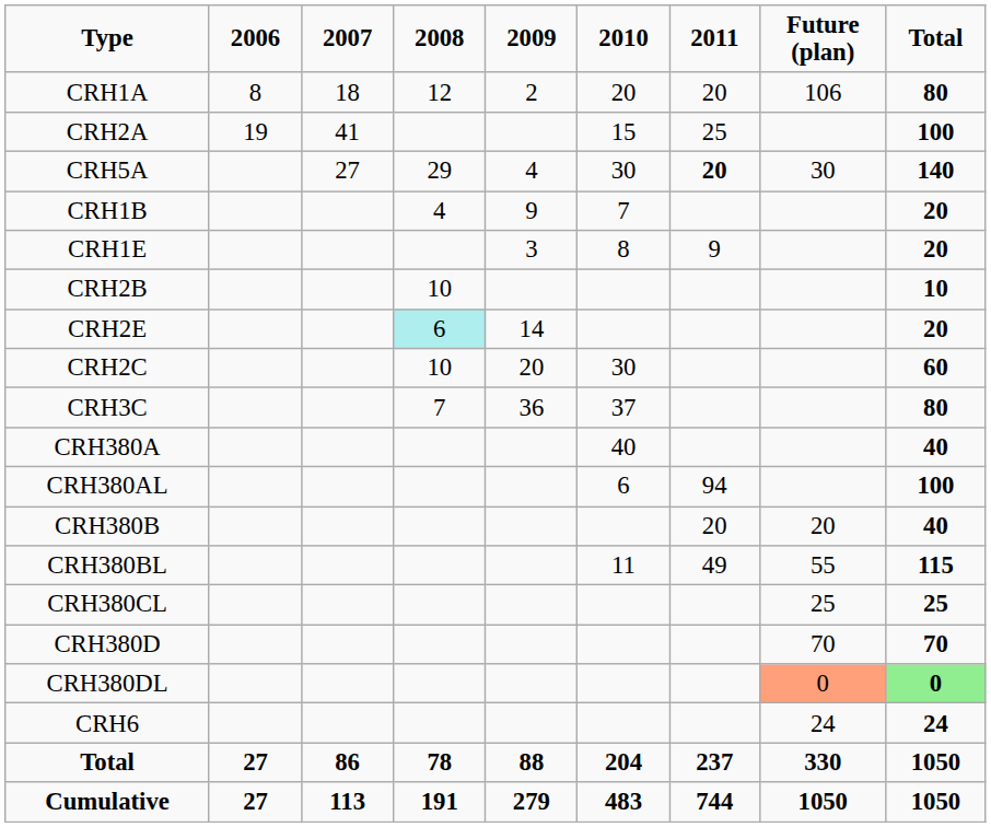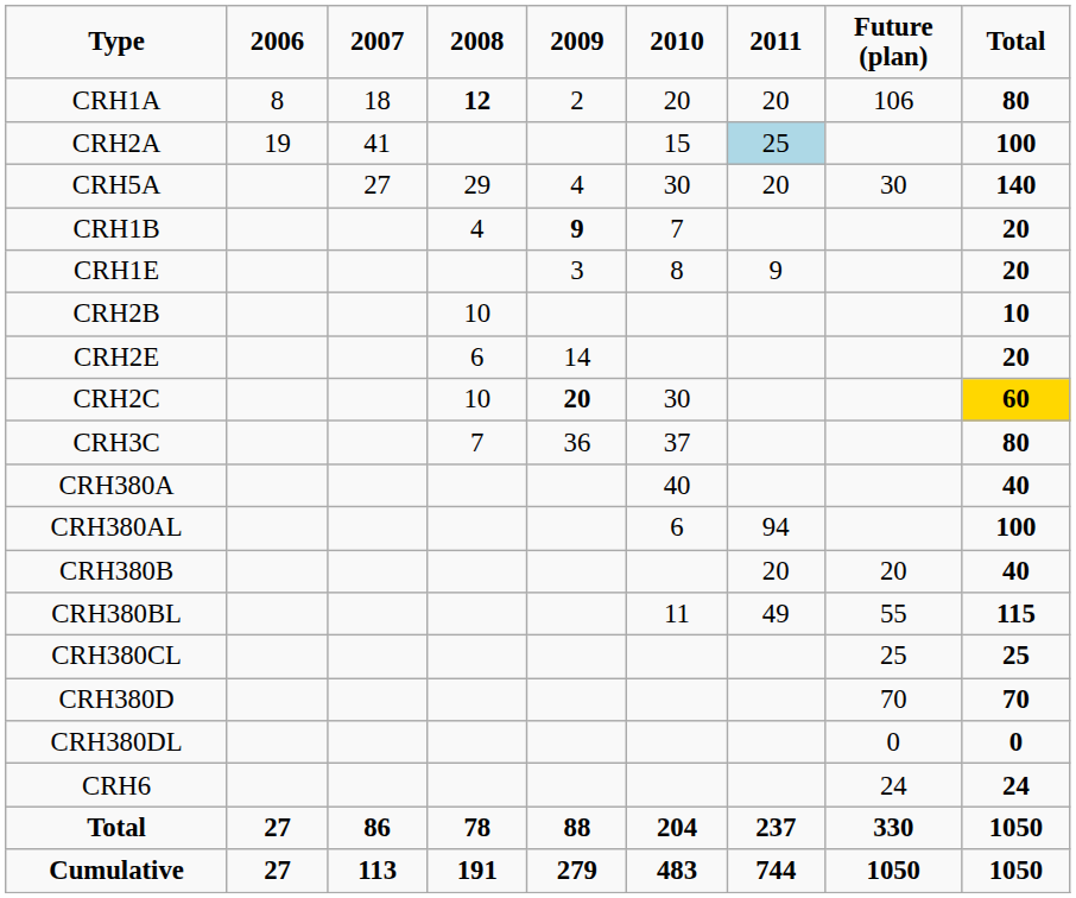CRH1A | column 4: normal -> bold
CRH2A | column 7: no background -> lightblue background
CRH5A | column 7: bold -> normal
CRH1B | column 5: normal -> bold
CRH2E | column 4: paleturquoise background -> no background
CRH2C | column 5: normal -> bold
CRH2C | column 9: no background -> gold background
CRH380DL | column 8: lightsalmon background -> no background
CRH380DL | column 9: lightgreen background -> no background
